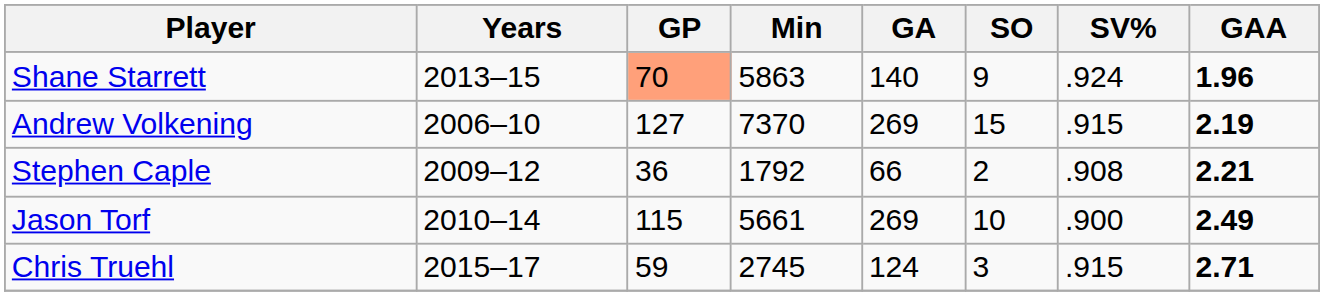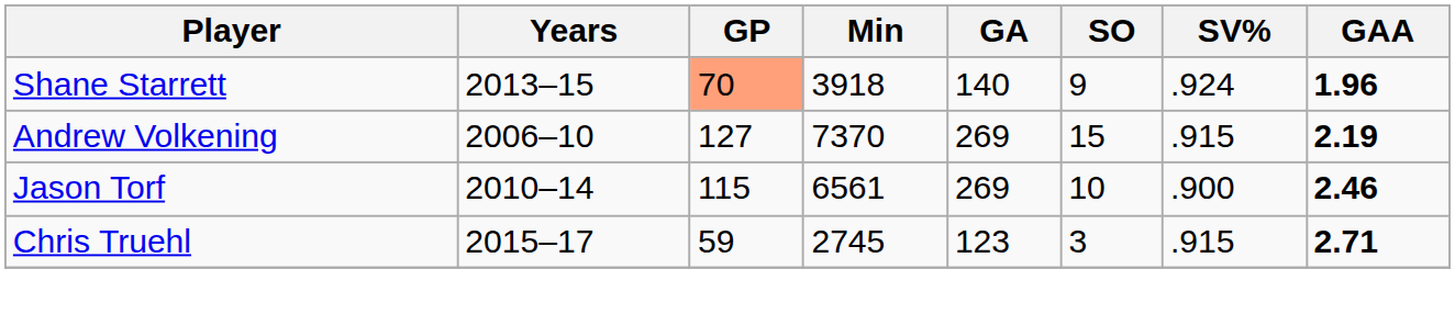Shane Starrett | Min: 5863 -> 3918
- row: Stephen Caple | 2009–12 | 36 | 1792 | 66 | 2 | .908 | 2.21
Jason Torf | Min: 5661 -> 6561
Jason Torf | GAA: 2.49 -> 2.46
Chris Truehl | GA: 124 -> 123
